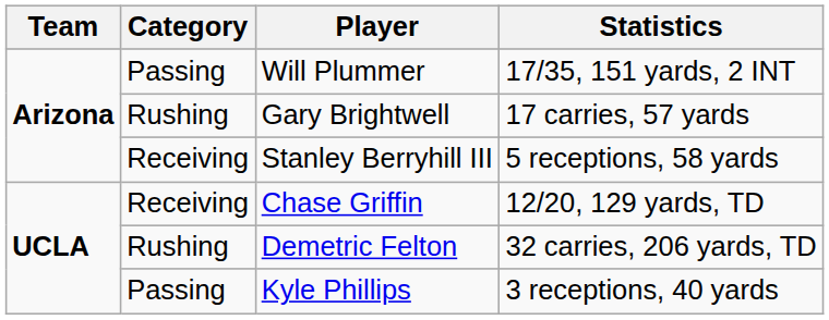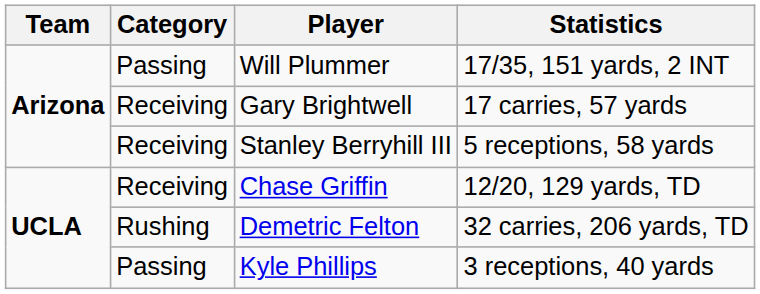Gary Brightwell | Category: Rushing -> Receiving
